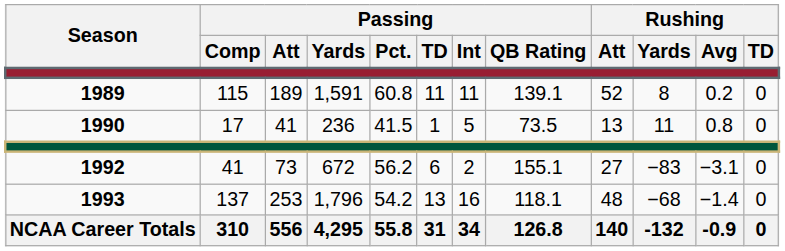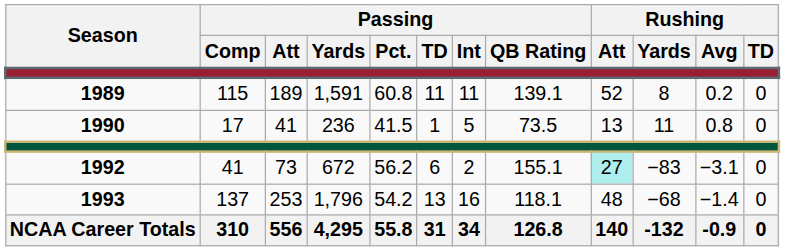1992 | Rushing / Att: no background -> paleturquoise background
